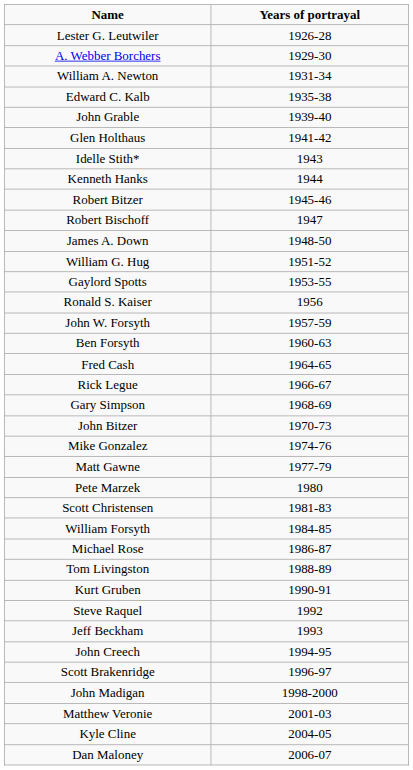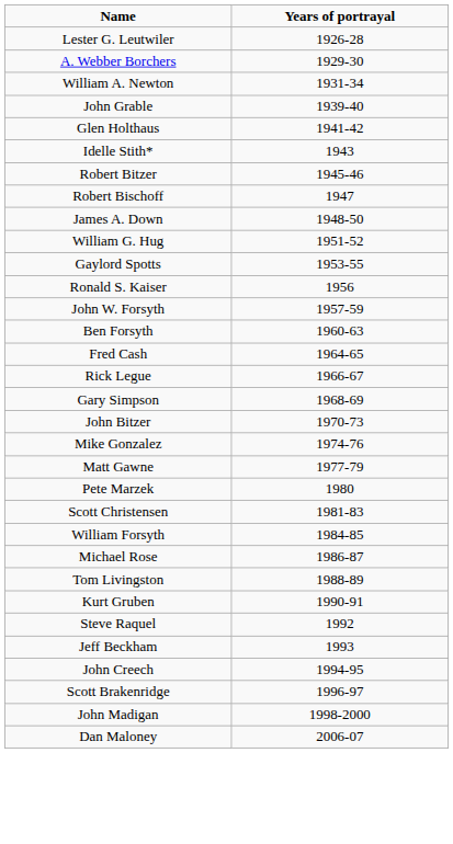- row: Edward C. Kalb | 1935-38
- row: Kenneth Hanks | 1944
- row: Matthew Veronie | 2001-03
- row: Kyle Cline | 2004-05
